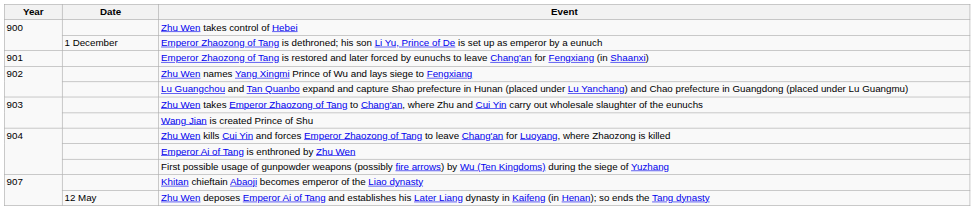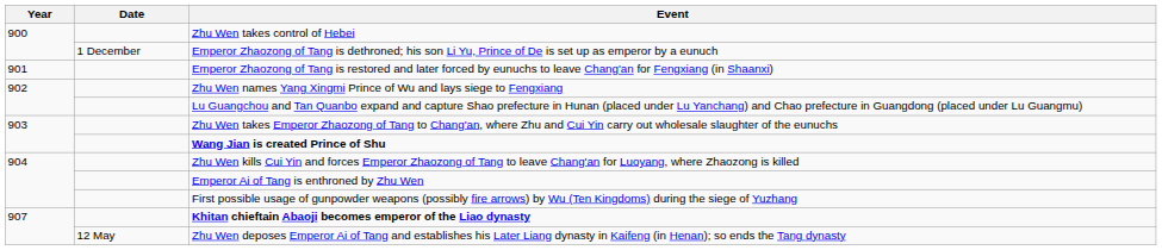Wang Jian is created Prince of Shu | Event: normal -> bold
Khitan chieftain Abaoji becomes emperor of the Liao dynasty | Event: normal -> bold
